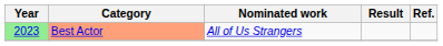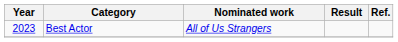row 2 | Year: lightgreen background -> no background
row 2 | Category: lightsalmon background -> no background
